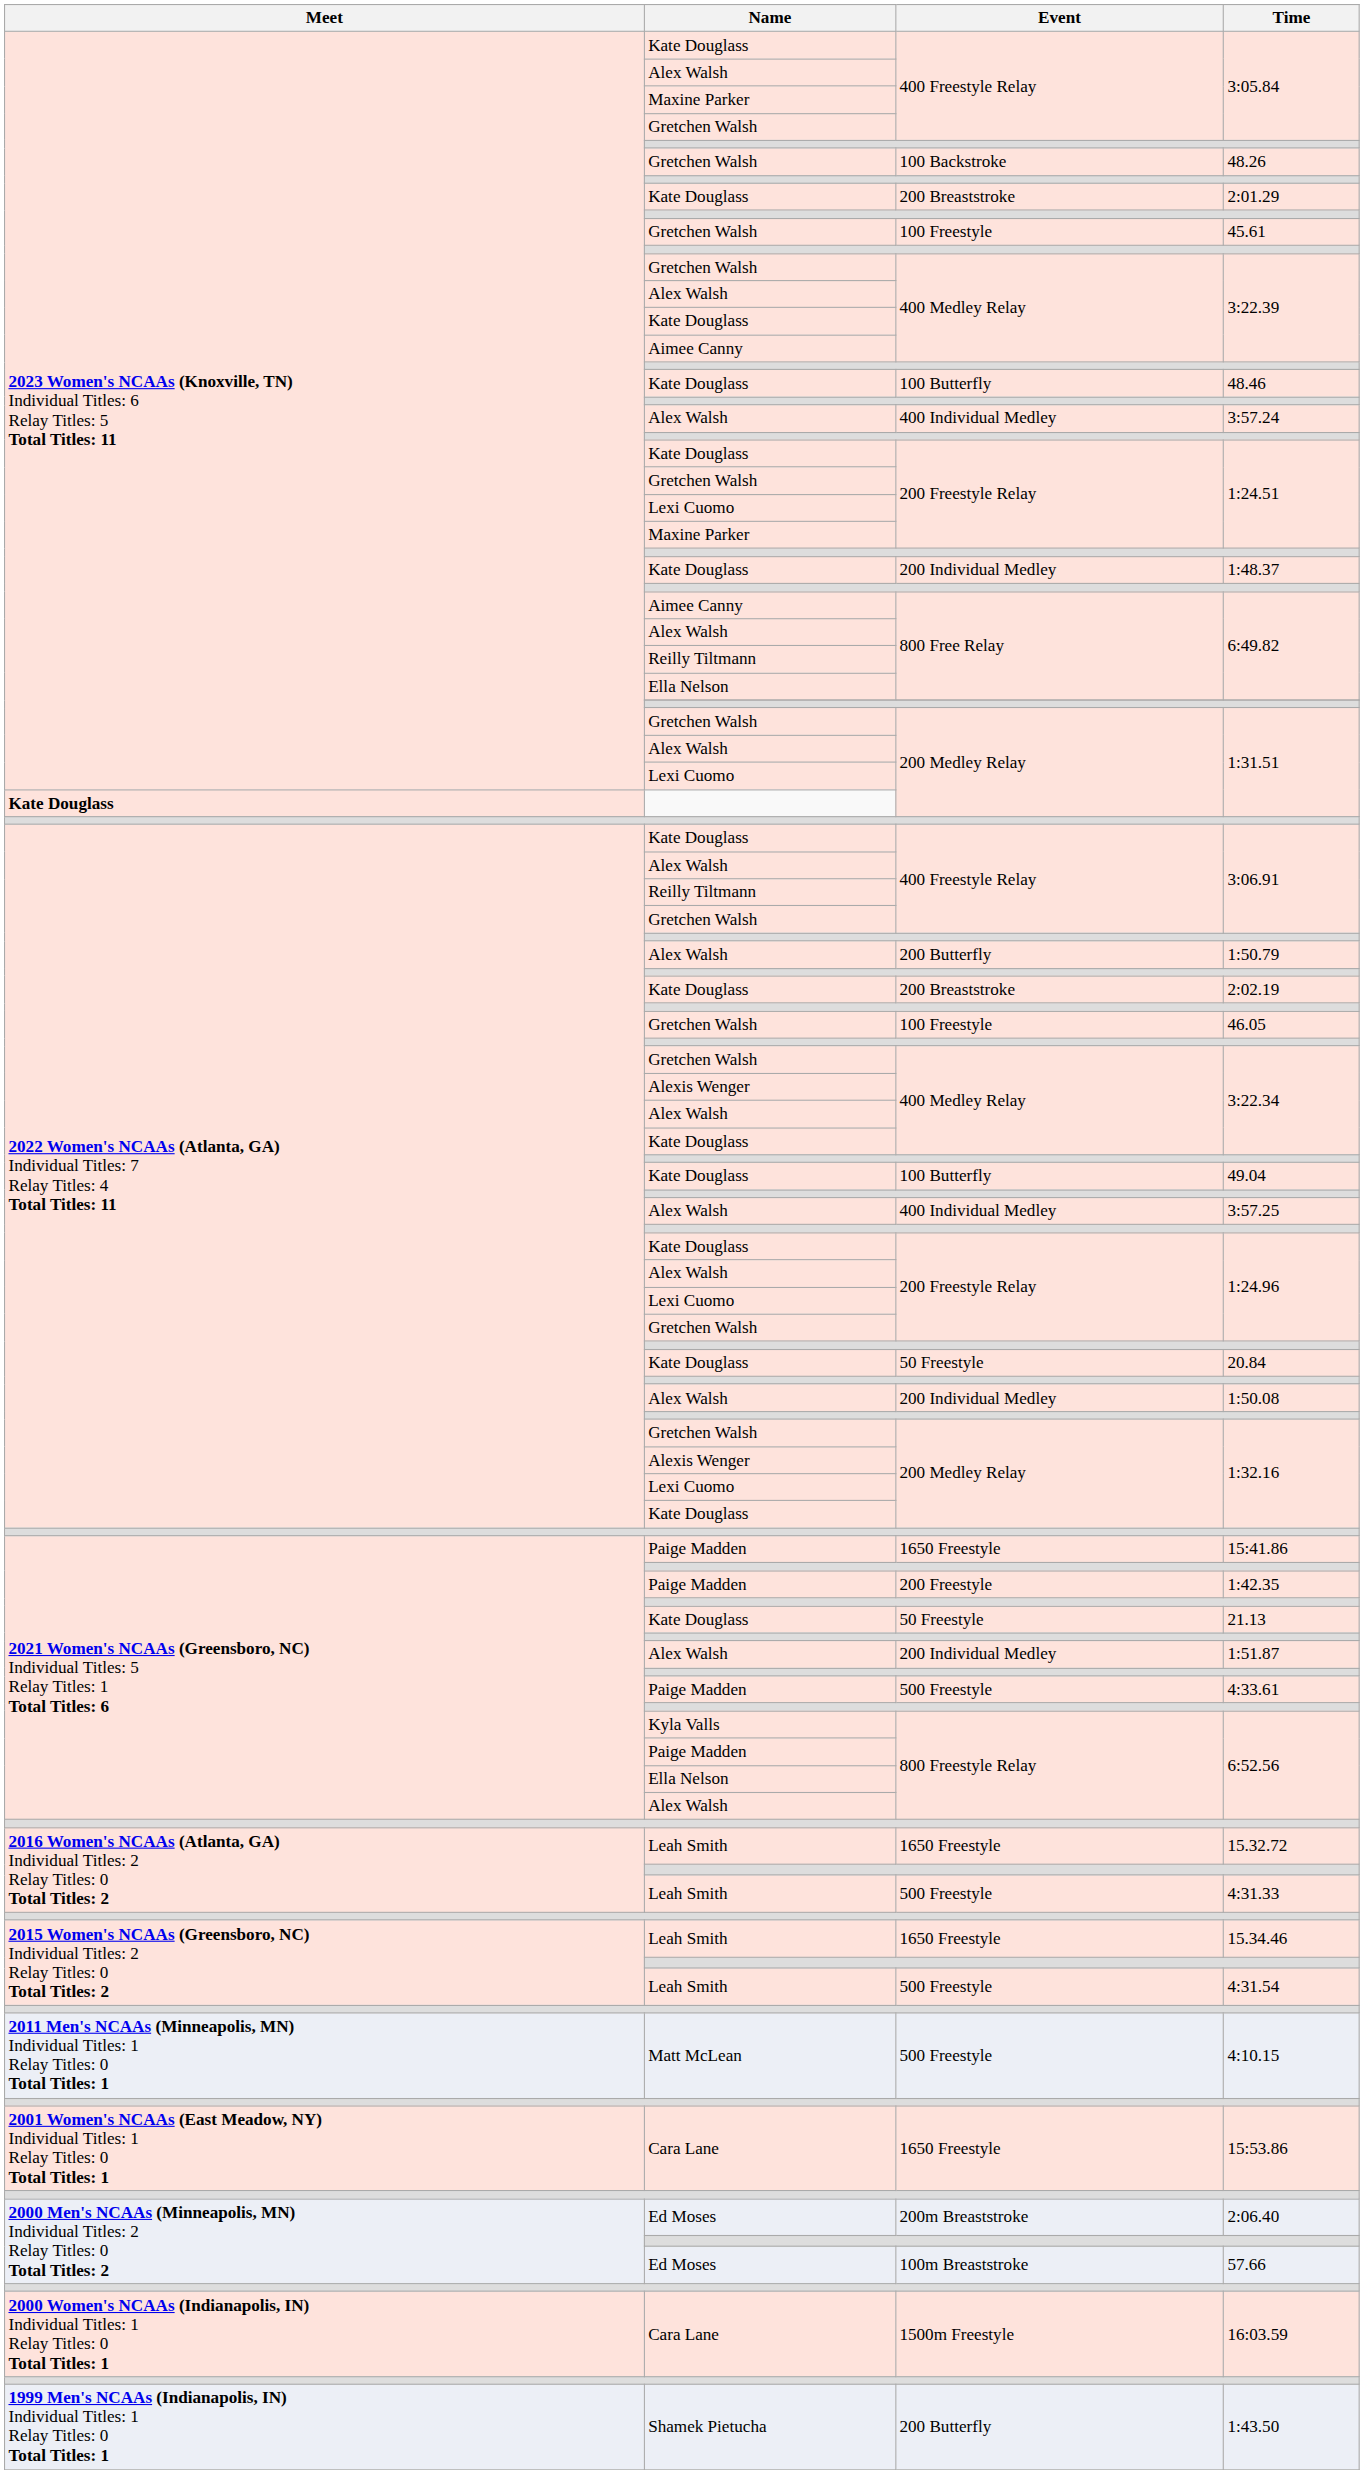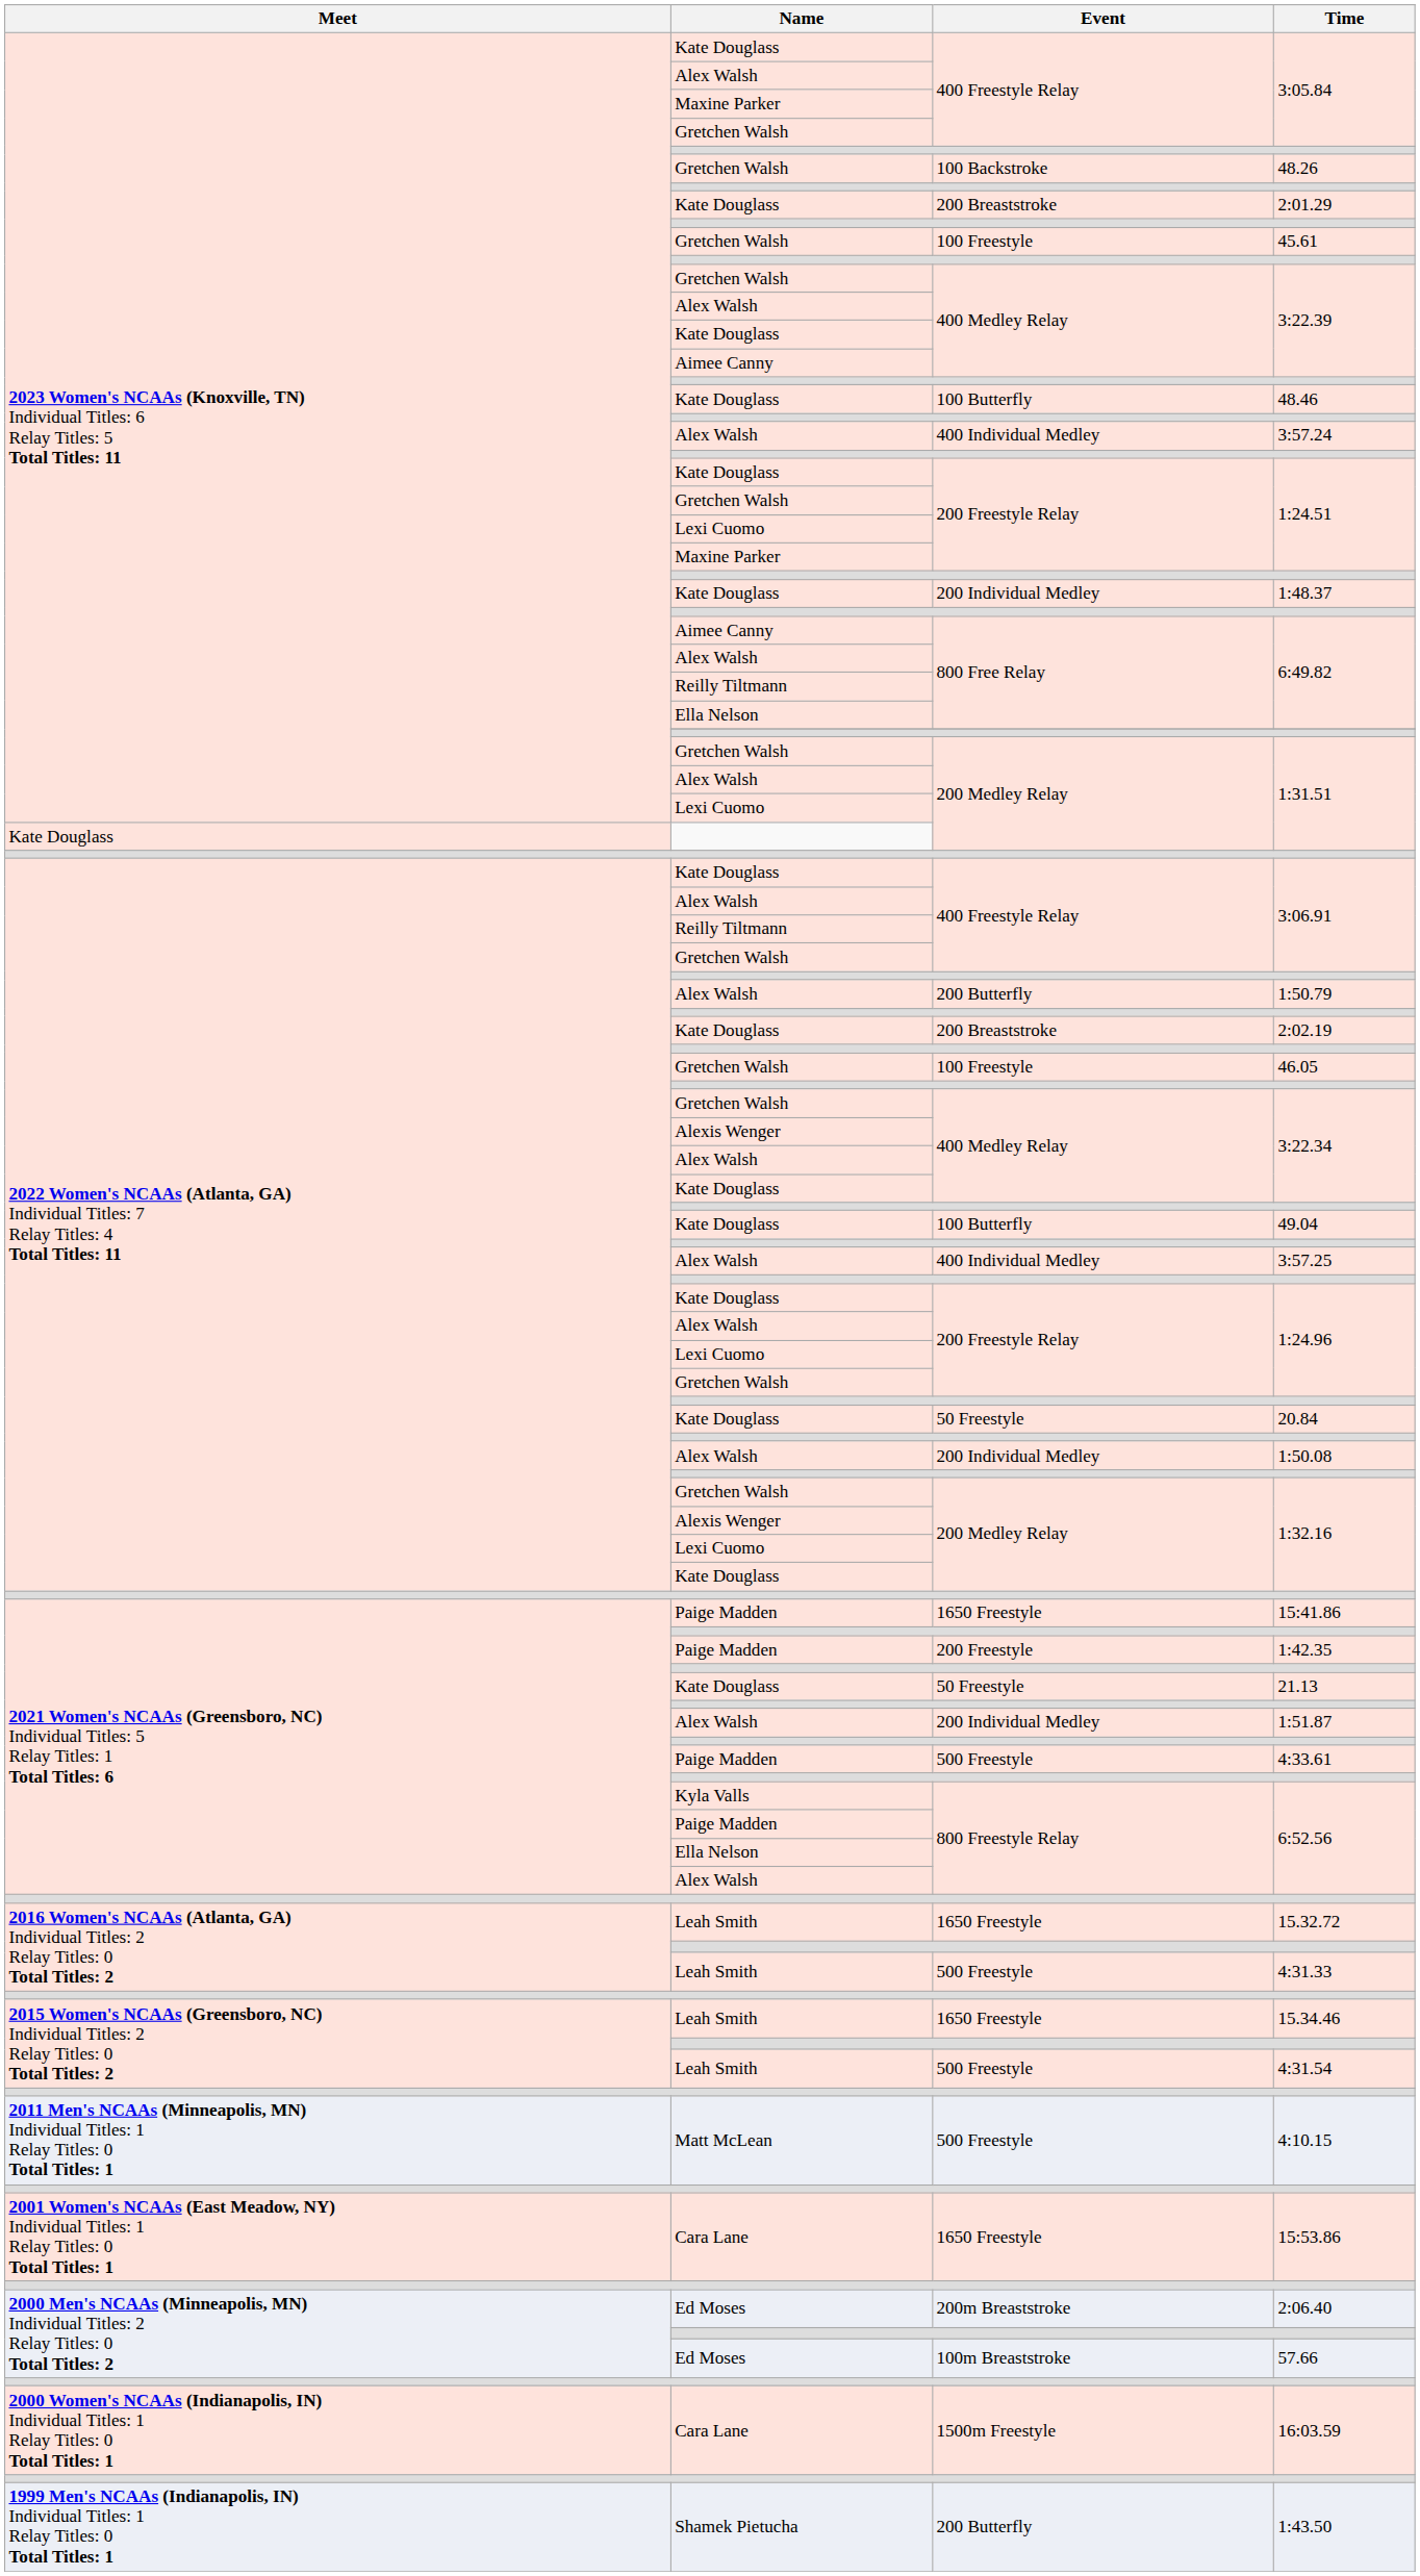row 37 | Meet: bold -> normal
